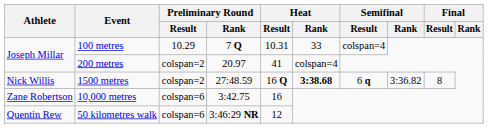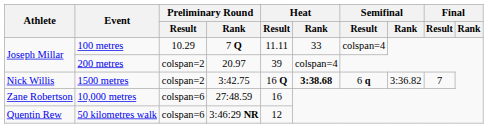100 metres | Heat / Result: 10.31 -> 11.11
200 metres | Heat / Result: 41 -> 39
1500 metres | Preliminary Round / Rank: 27:48.59 -> 3:42.75
1500 metres | Final / Result: 8 -> 7
10,000 metres | Preliminary Round / Rank: 3:42.75 -> 27:48.59
